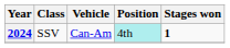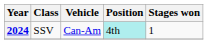2024 | Stages won: bold -> normal
